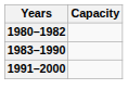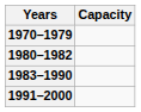+ row: 1970–1979
